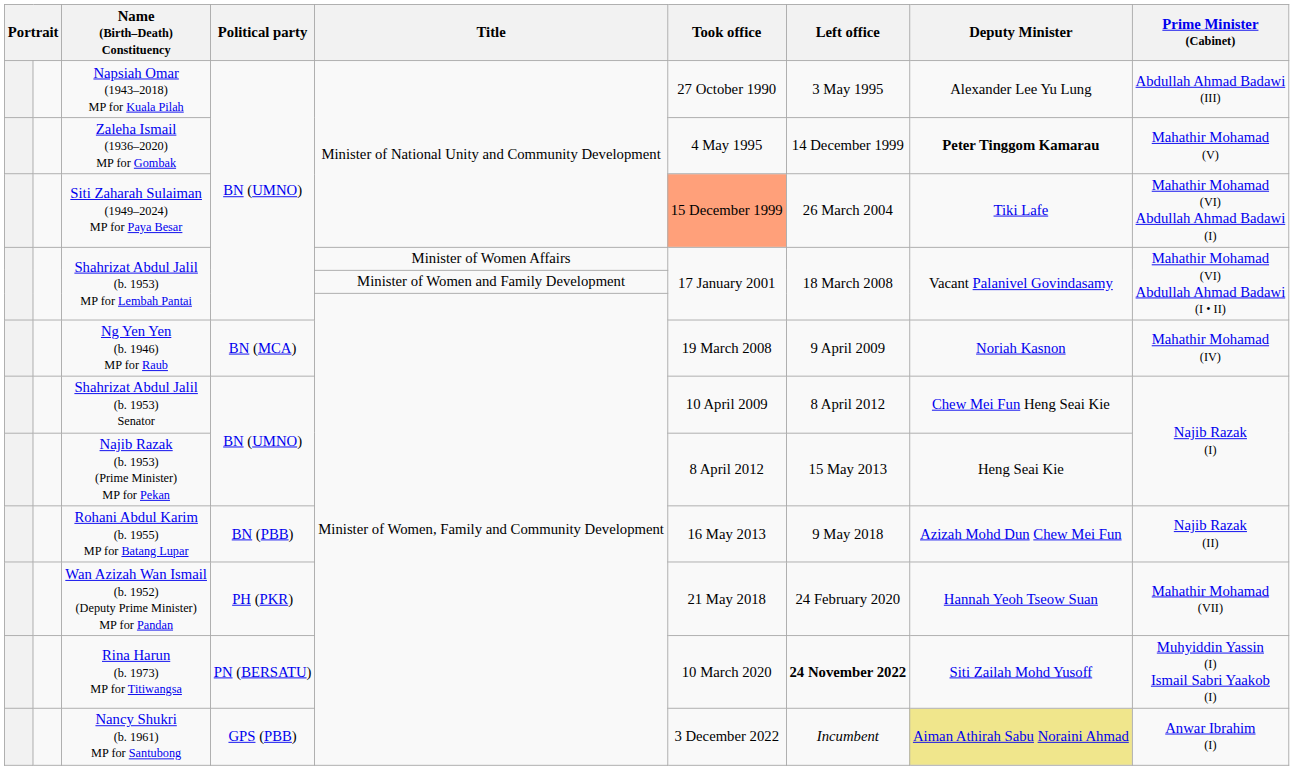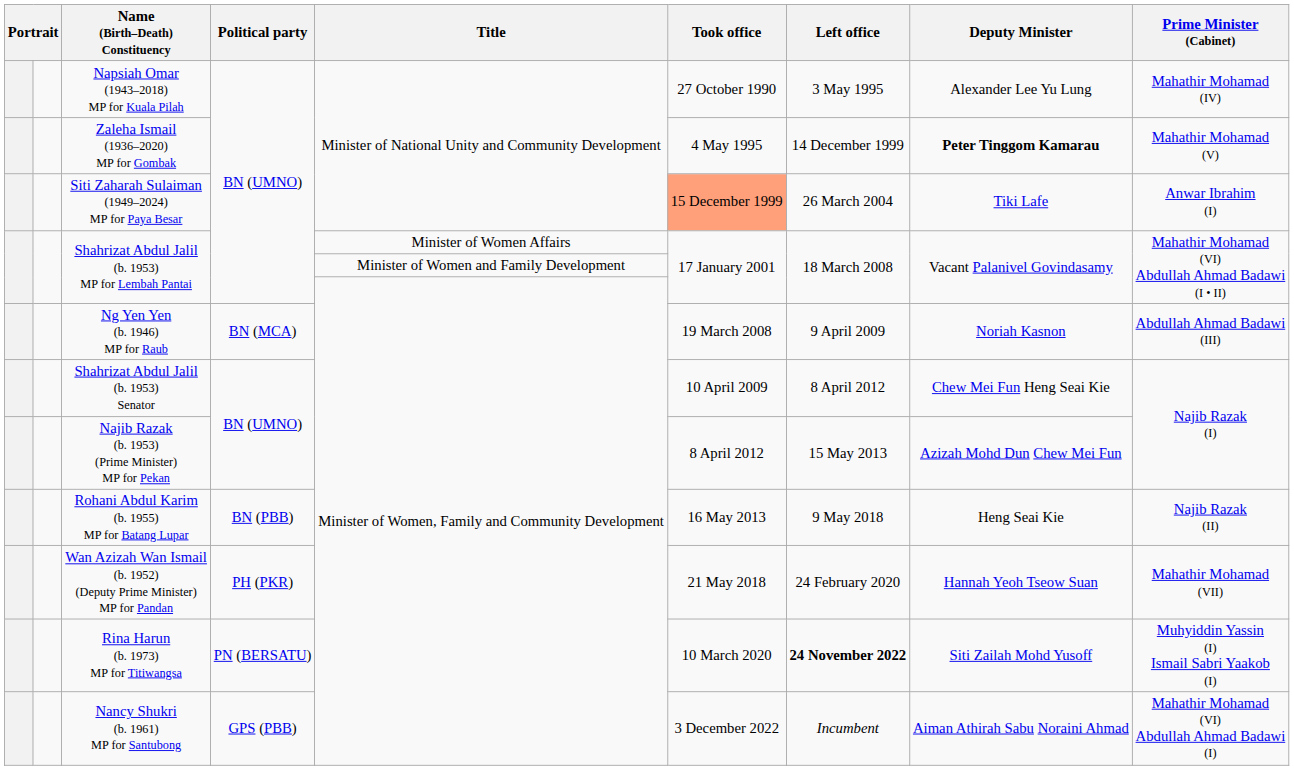Napsiah Omar (1943–2018) MP for Kuala Pilah | Prime Minister (Cabinet): Abdullah Ahmad Badawi (III) -> Mahathir Mohamad (IV)
Siti Zaharah Sulaiman (1949–2024) MP for Paya Besar | Prime Minister (Cabinet): Mahathir Mohamad (VI) Abdullah Ahmad Badawi (I) -> Anwar Ibrahim (I)
Ng Yen Yen (b. 1946) MP for Raub | Prime Minister (Cabinet): Mahathir Mohamad (IV) -> Abdullah Ahmad Badawi (III)
Najib Razak (b. 1953) (Prime Minister) MP for Pekan | Deputy Minister: Heng Seai Kie -> Azizah Mohd Dun Chew Mei Fun
Rohani Abdul Karim (b. 1955) MP for Batang Lupar | Deputy Minister: Azizah Mohd Dun Chew Mei Fun -> Heng Seai Kie
Nancy Shukri (b. 1961) MP for Santubong | Deputy Minister: khaki background -> no background
Nancy Shukri (b. 1961) MP for Santubong | Prime Minister (Cabinet): Anwar Ibrahim (I) -> Mahathir Mohamad (VI) Abdullah Ahmad Badawi (I)
